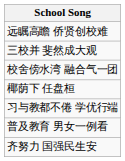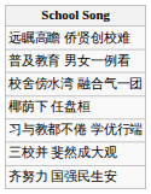row 3 | column 1: 三校并 斐然成大观 -> 普及教育 男女一例看
row 7 | column 1: 普及教育 男女一例看 -> 三校并 斐然成大观
